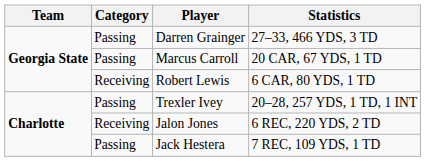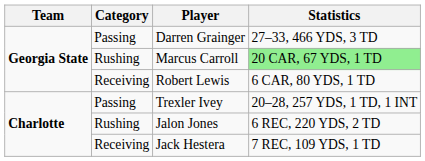Marcus Carroll | Category: Passing -> Rushing
Marcus Carroll | Statistics: no background -> lightgreen background
Jalon Jones | Category: Receiving -> Rushing
Jack Hestera | Category: Passing -> Receiving
